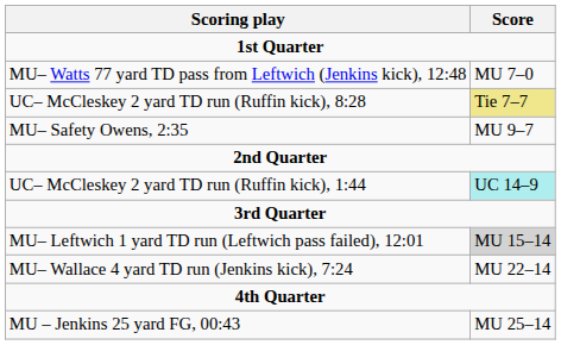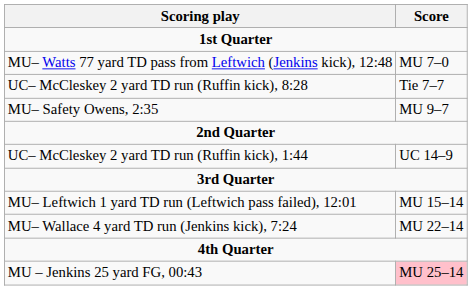UC– McCleskey 2 yard TD run (Ruffin kick), 8:28 | Score: khaki background -> no background
UC– McCleskey 2 yard TD run (Ruffin kick), 1:44 | Score: paleturquoise background -> no background
MU– Leftwich 1 yard TD run (Leftwich pass failed), 12:01 | Score: lightgrey background -> no background
MU – Jenkins 25 yard FG, 00:43 | Score: no background -> pink background
